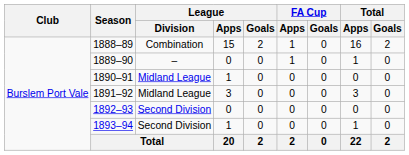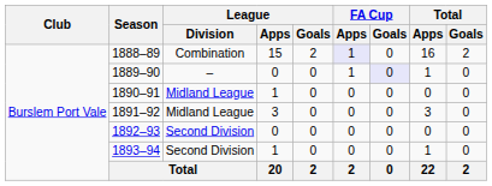1888–89 | FA Cup / Apps: no background -> lavender background
1889–90 | FA Cup / Goals: no background -> lavender background
